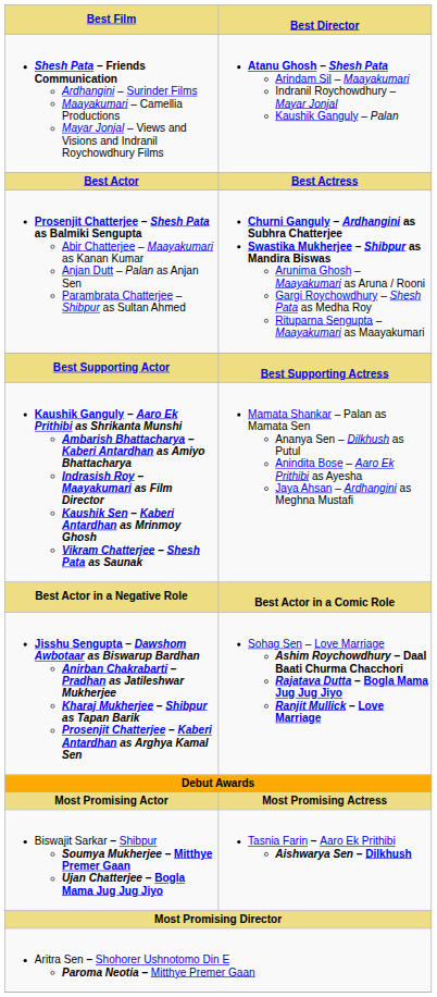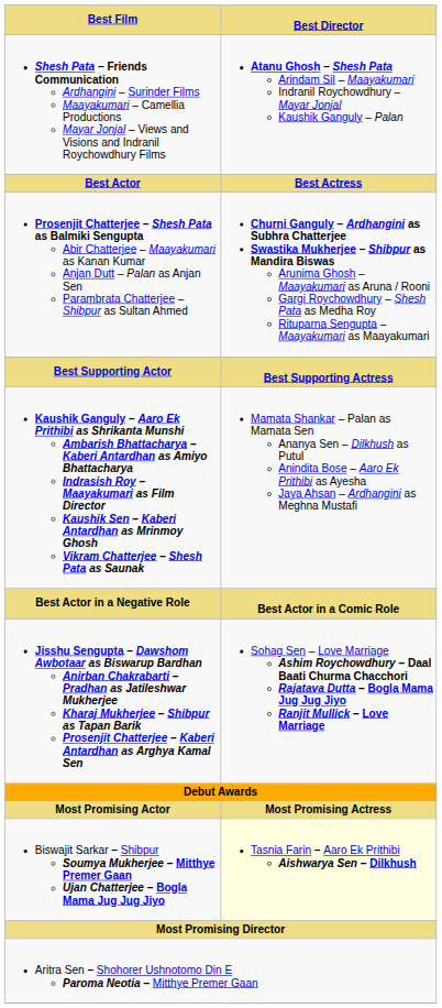row 11 | Best Director: no background -> lightyellow background
